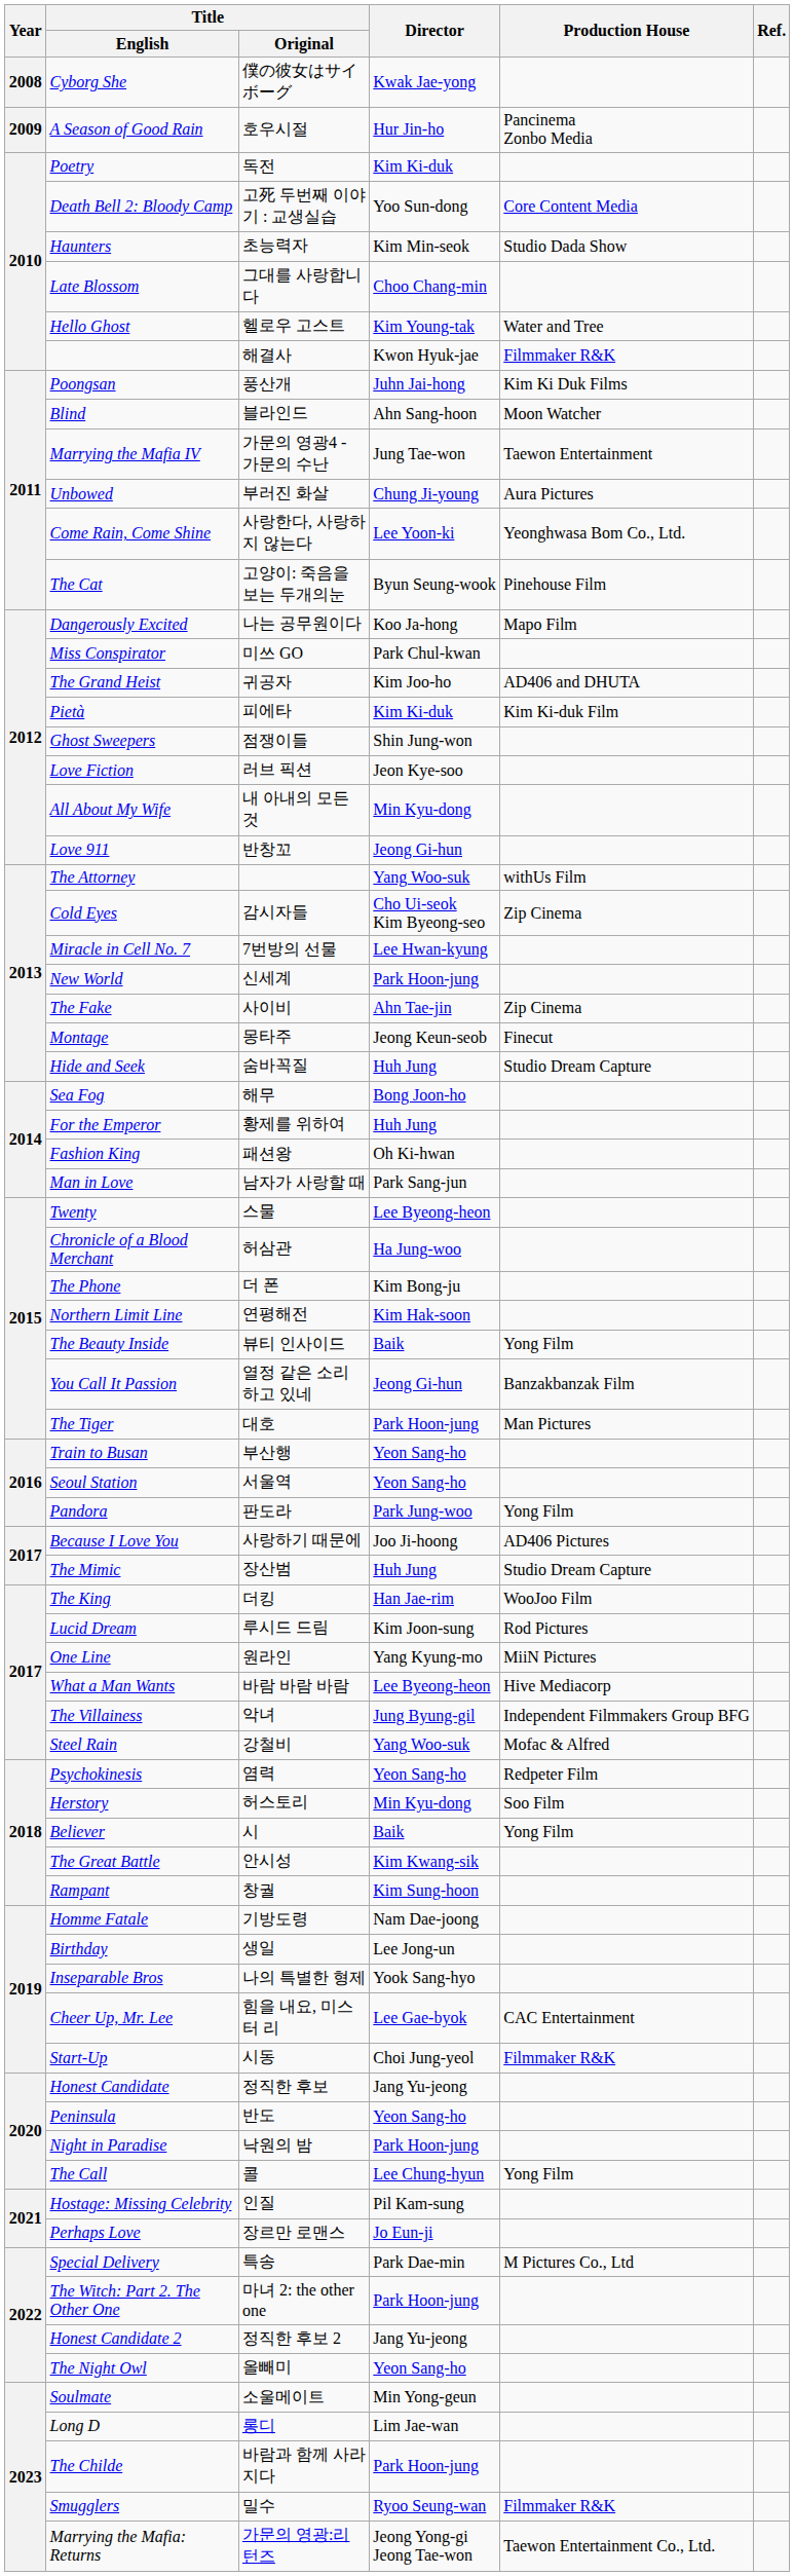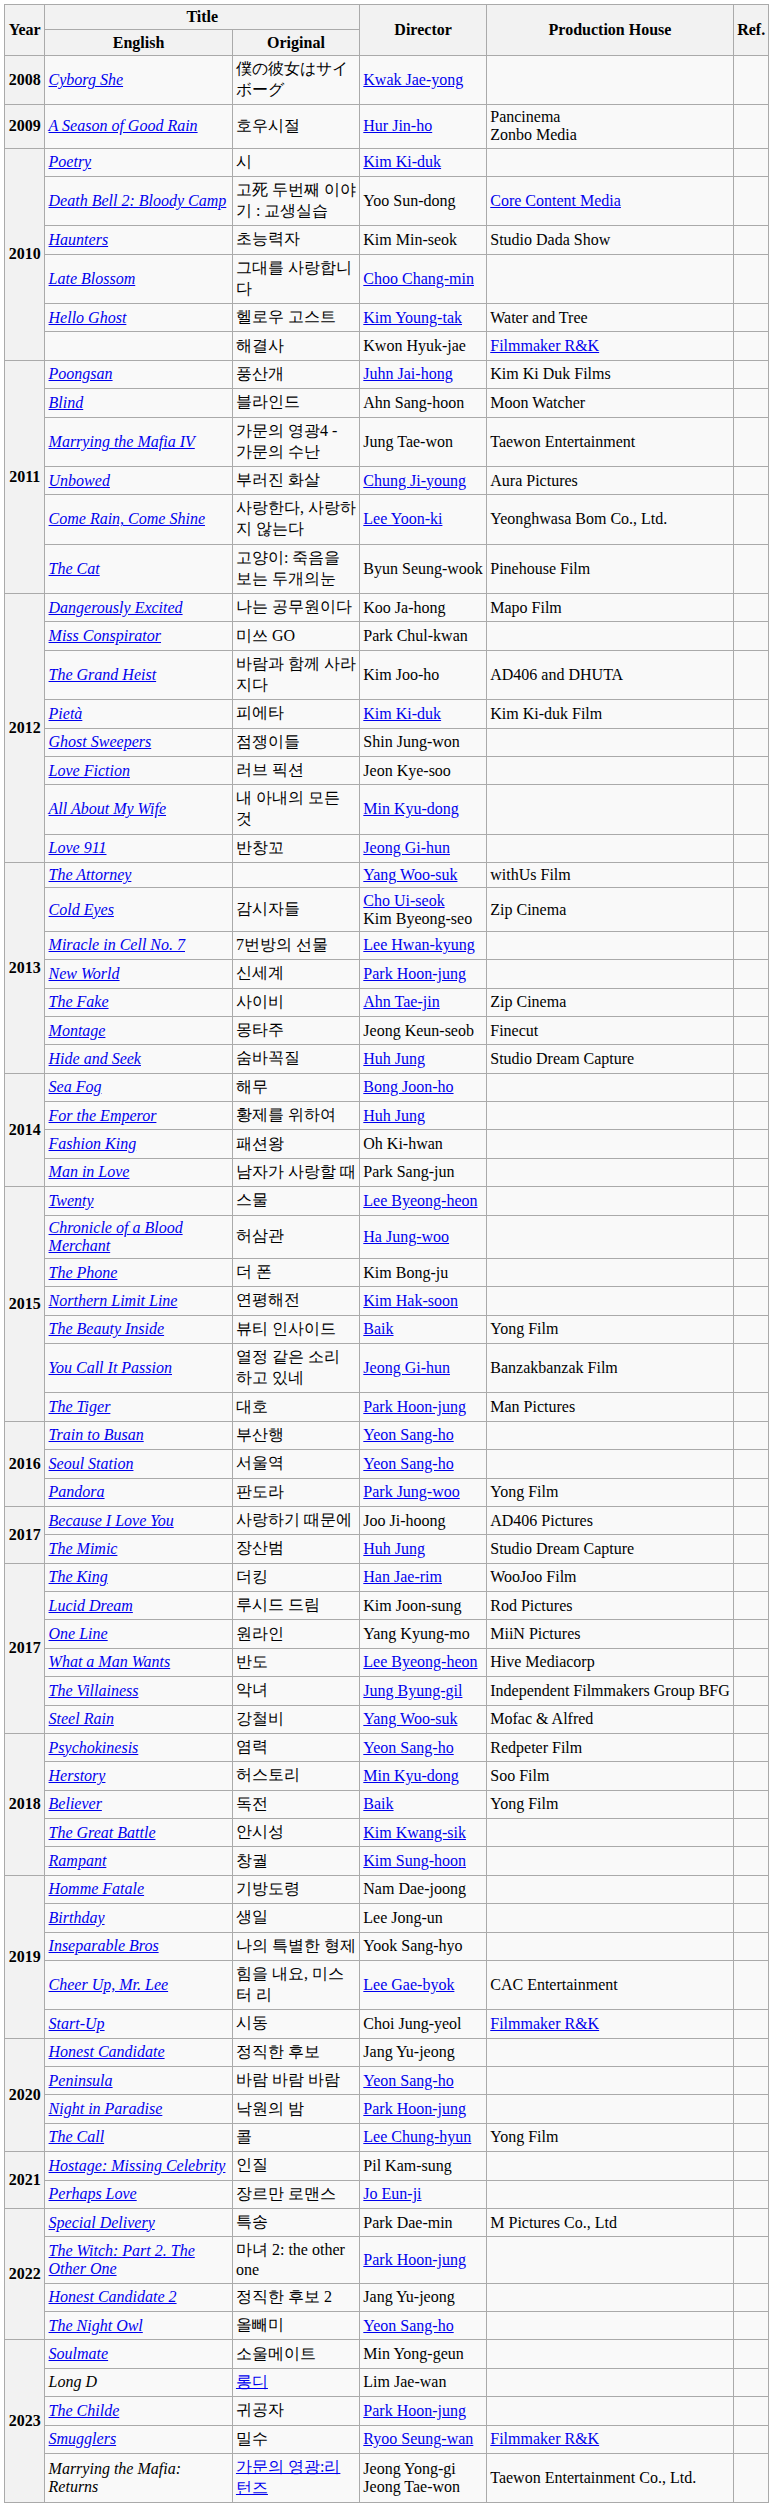Poetry | Title / Original: 독전 -> 시
The Grand Heist | Title / Original: 귀공자 -> 바람과 함께 사라지다
What a Man Wants | Title / Original: 바람 바람 바람 -> 반도
Believer | Title / Original: 시 -> 독전
Peninsula | Title / Original: 반도 -> 바람 바람 바람
The Childe | Title / Original: 바람과 함께 사라지다 -> 귀공자
